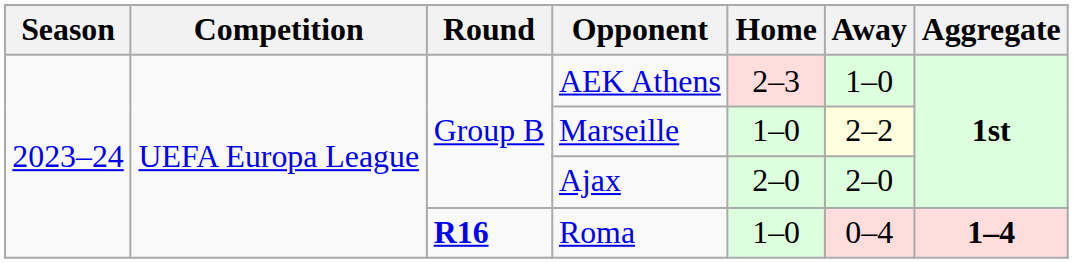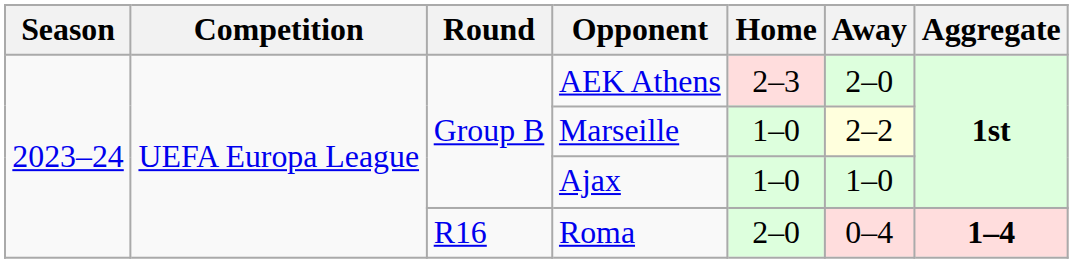AEK Athens | Away: 1–0 -> 2–0
Ajax | Home: 2–0 -> 1–0
Ajax | Away: 2–0 -> 1–0
Roma | Round: bold -> normal
Roma | Home: 1–0 -> 2–0
